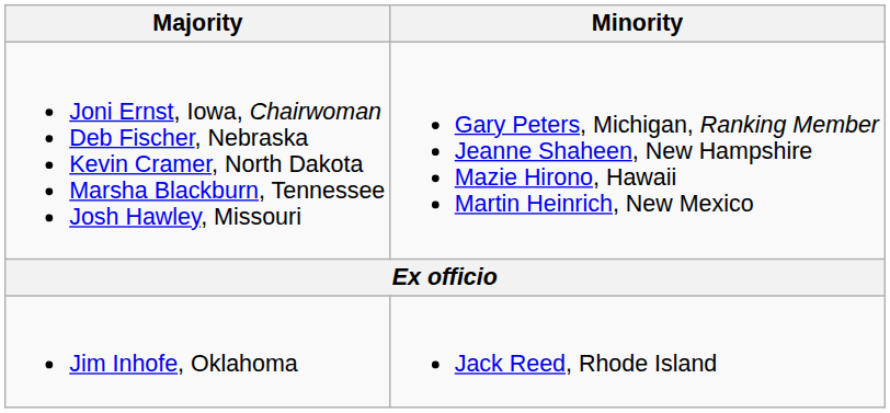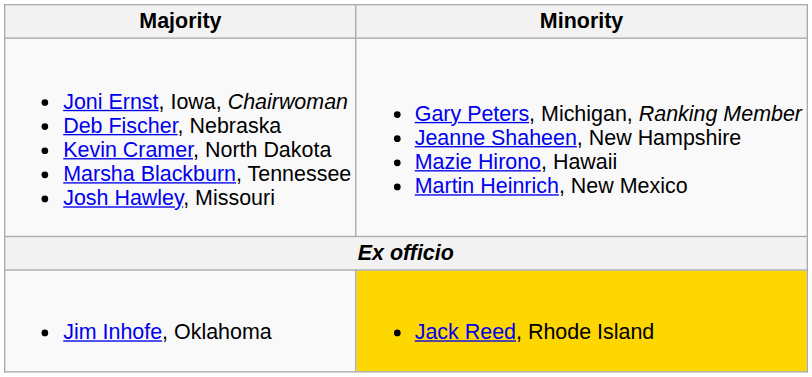Jim Inhofe, Oklahoma | Minority: no background -> gold background
